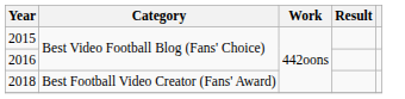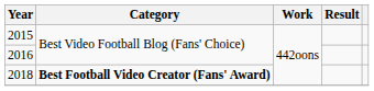2018 | Category: normal -> bold
